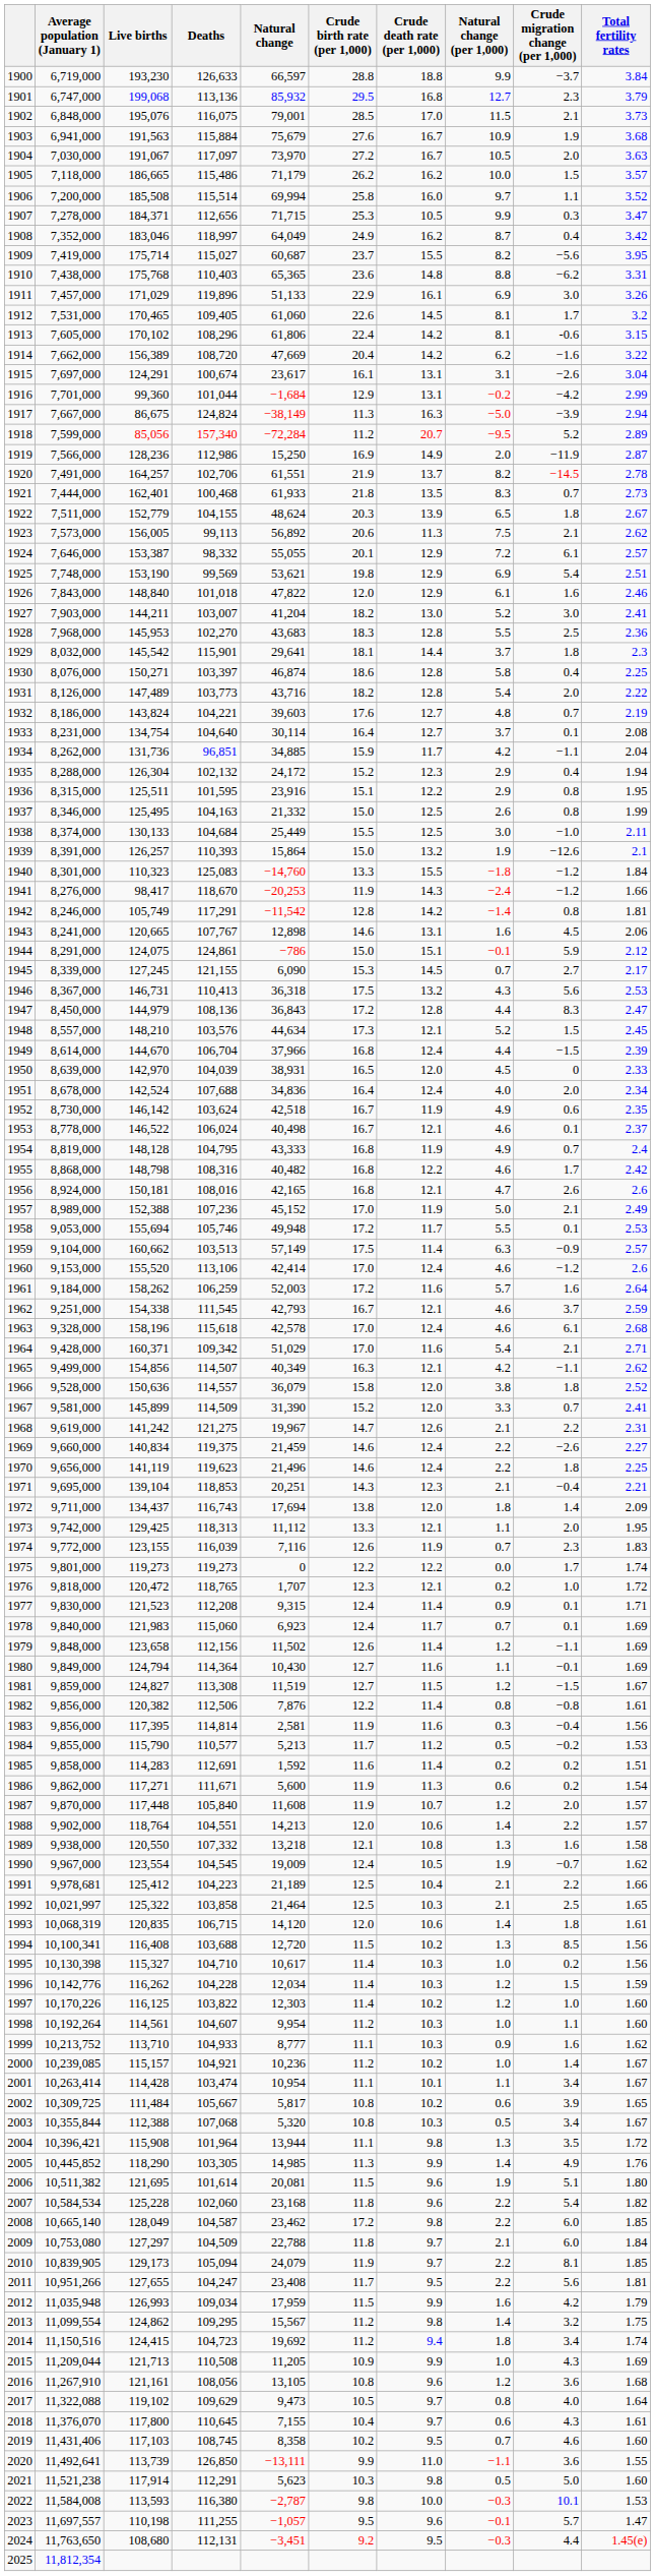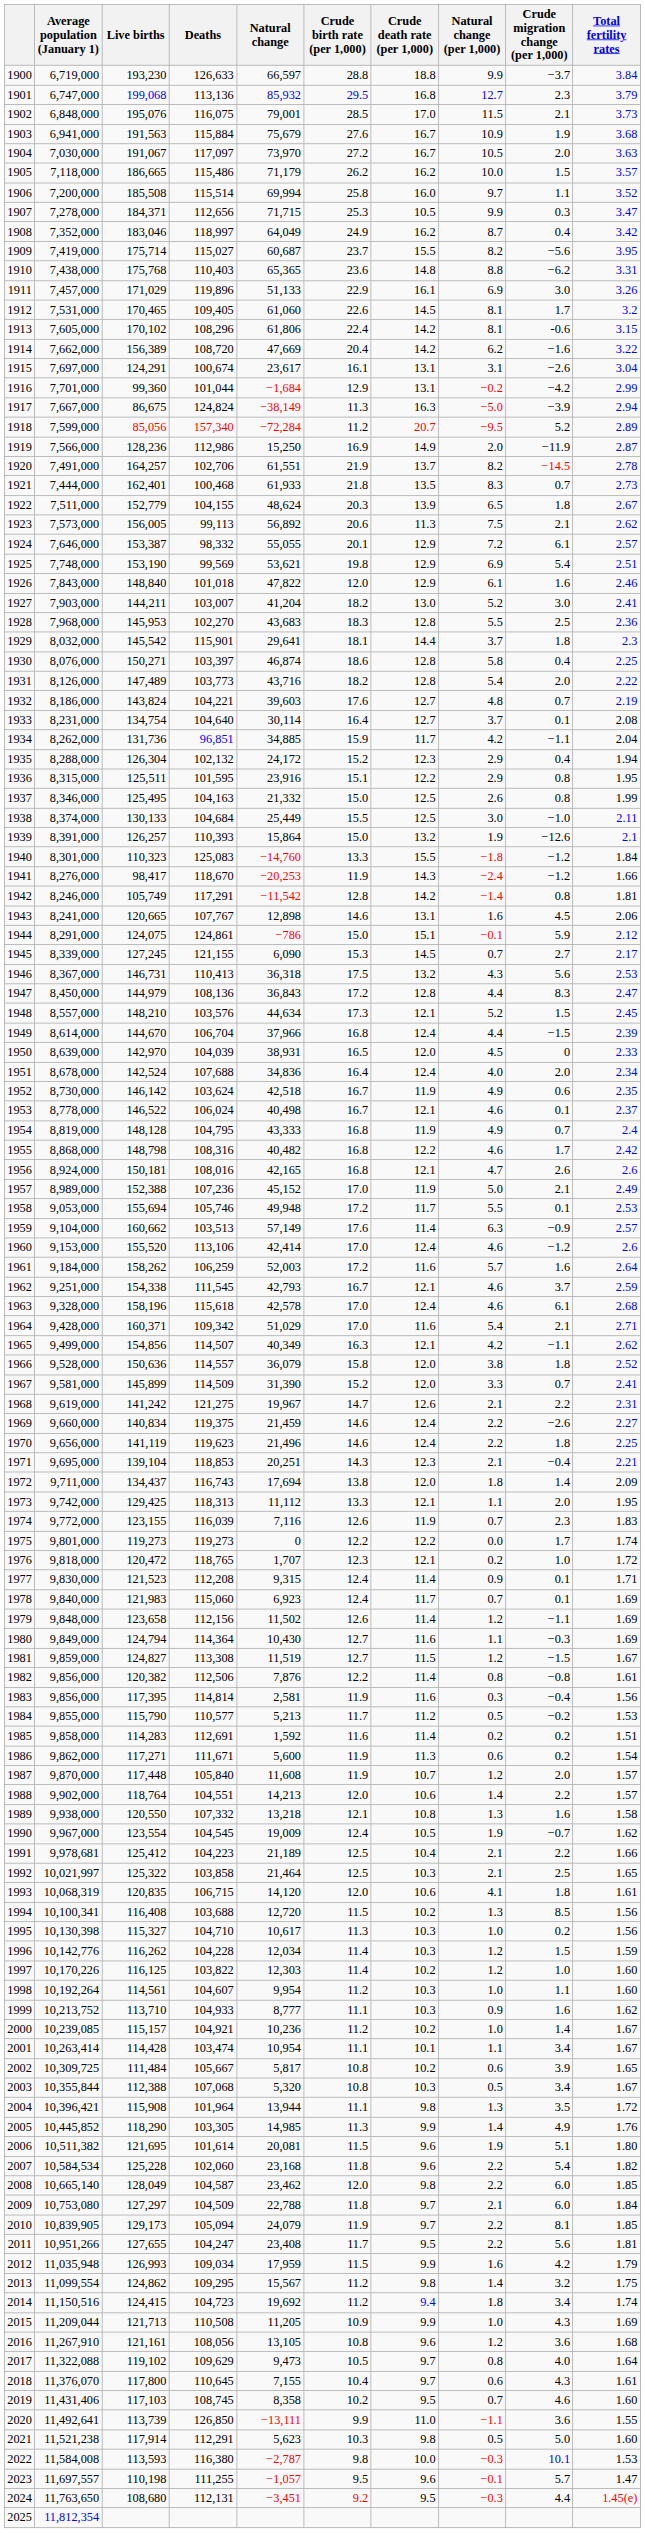1959 | Crude birth rate (per 1,000): 17.5 -> 17.6
1980 | Crude migration change (per 1,000): −0.1 -> −0.3
1993 | Natural change (per 1,000): 1.4 -> 4.1
1995 | Crude birth rate (per 1,000): 11.4 -> 11.3
2008 | Crude birth rate (per 1,000): 17.2 -> 12.0
